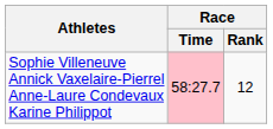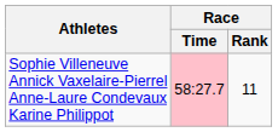row 3 | Race / Rank: 12 -> 11
